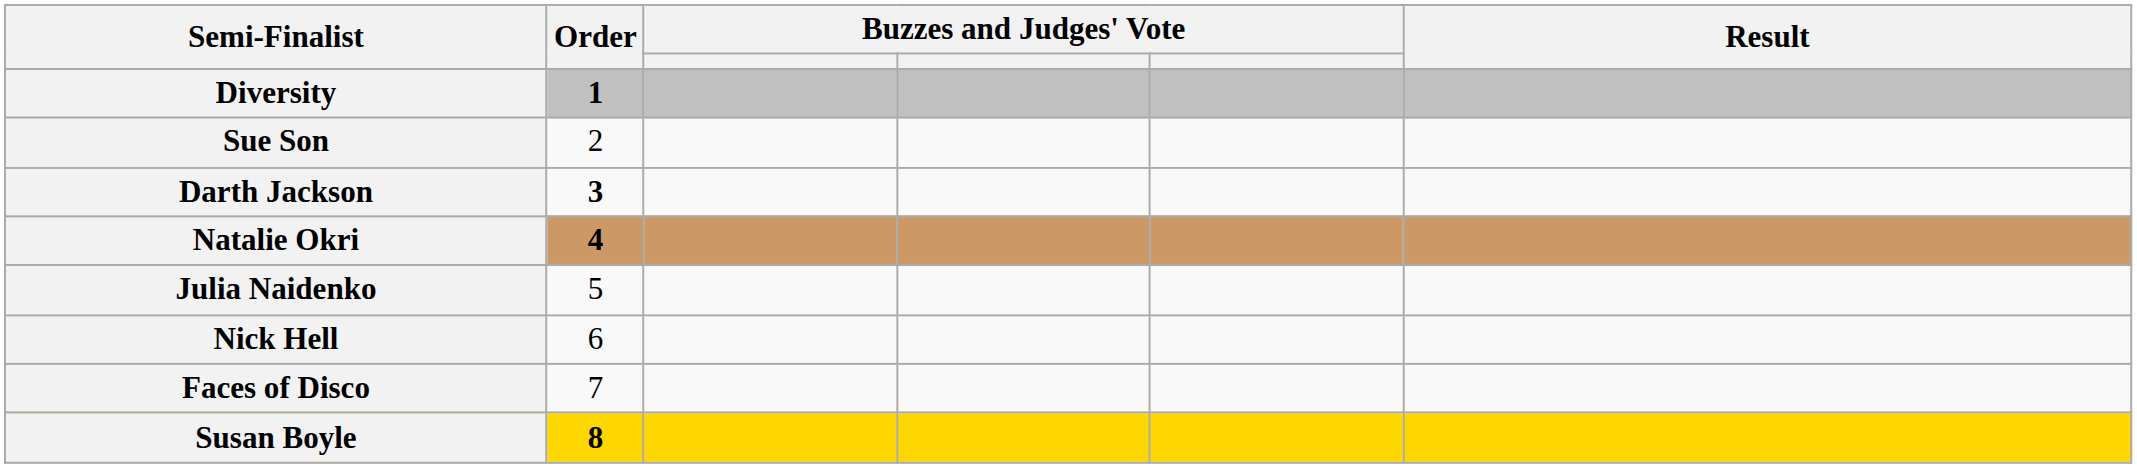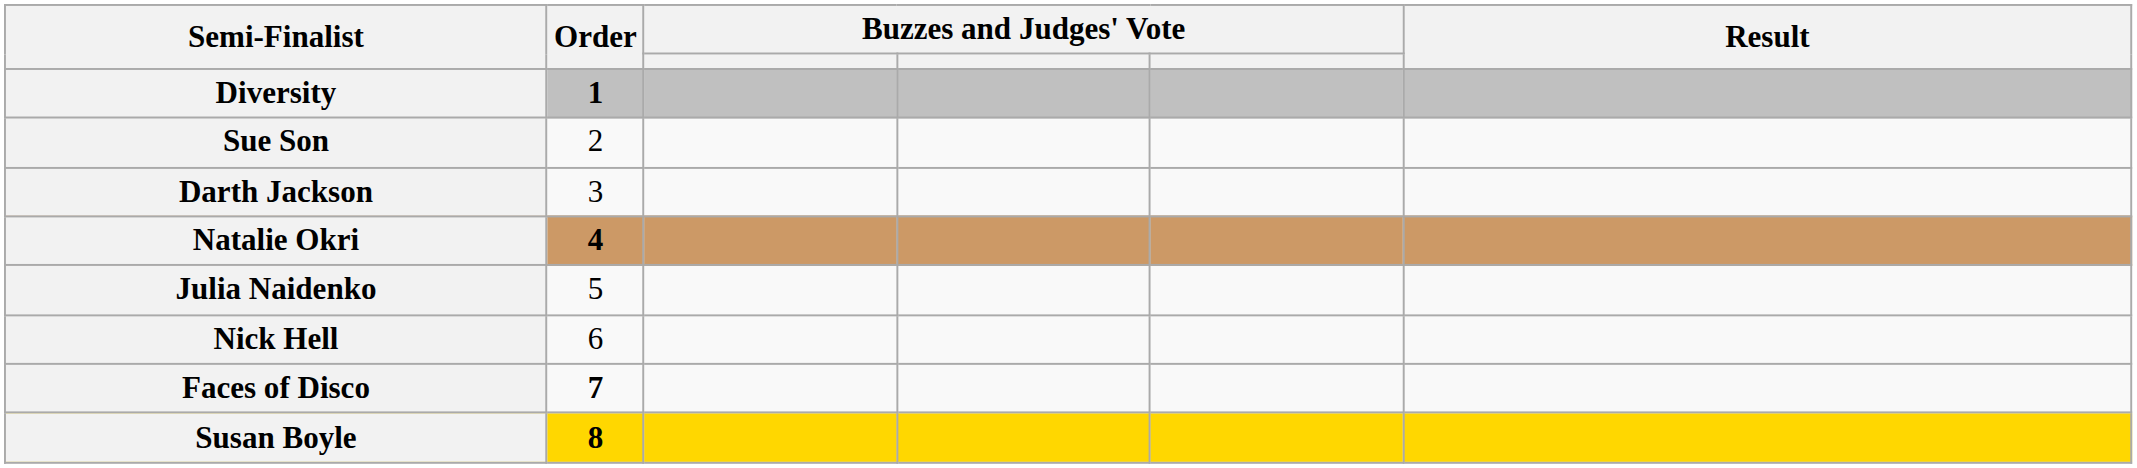Darth Jackson | Order: bold -> normal
Faces of Disco | Order: normal -> bold
